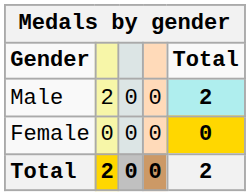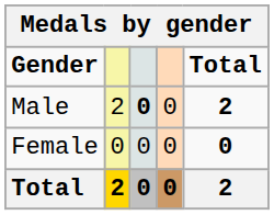Male | column 3: normal -> bold
Male | Total: paleturquoise background -> no background
Female | Total: gold background -> no background
